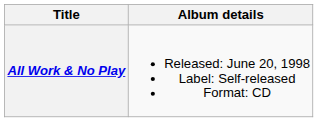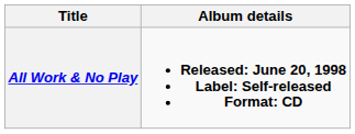row 2 | Album details: normal -> bold
